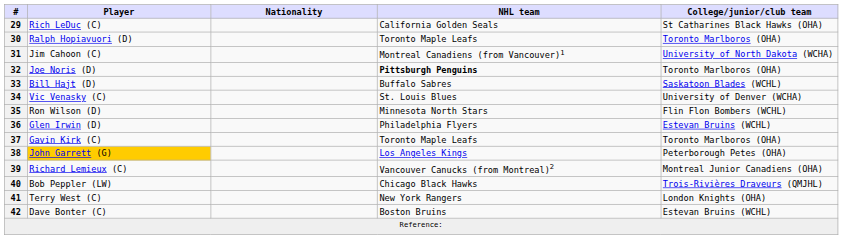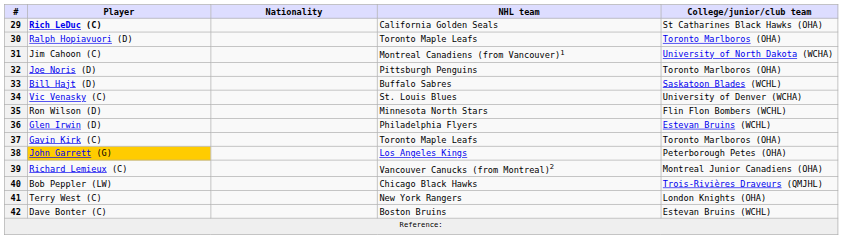29 | Player: normal -> bold
32 | NHL team: bold -> normal
